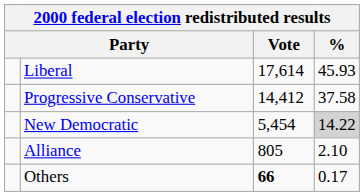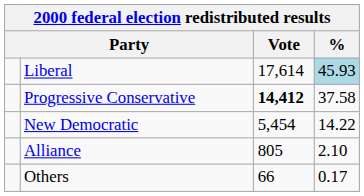Liberal | %: no background -> lightblue background
Progressive Conservative | Vote: normal -> bold
New Democratic | %: lightgrey background -> no background
Others | Vote: bold -> normal
